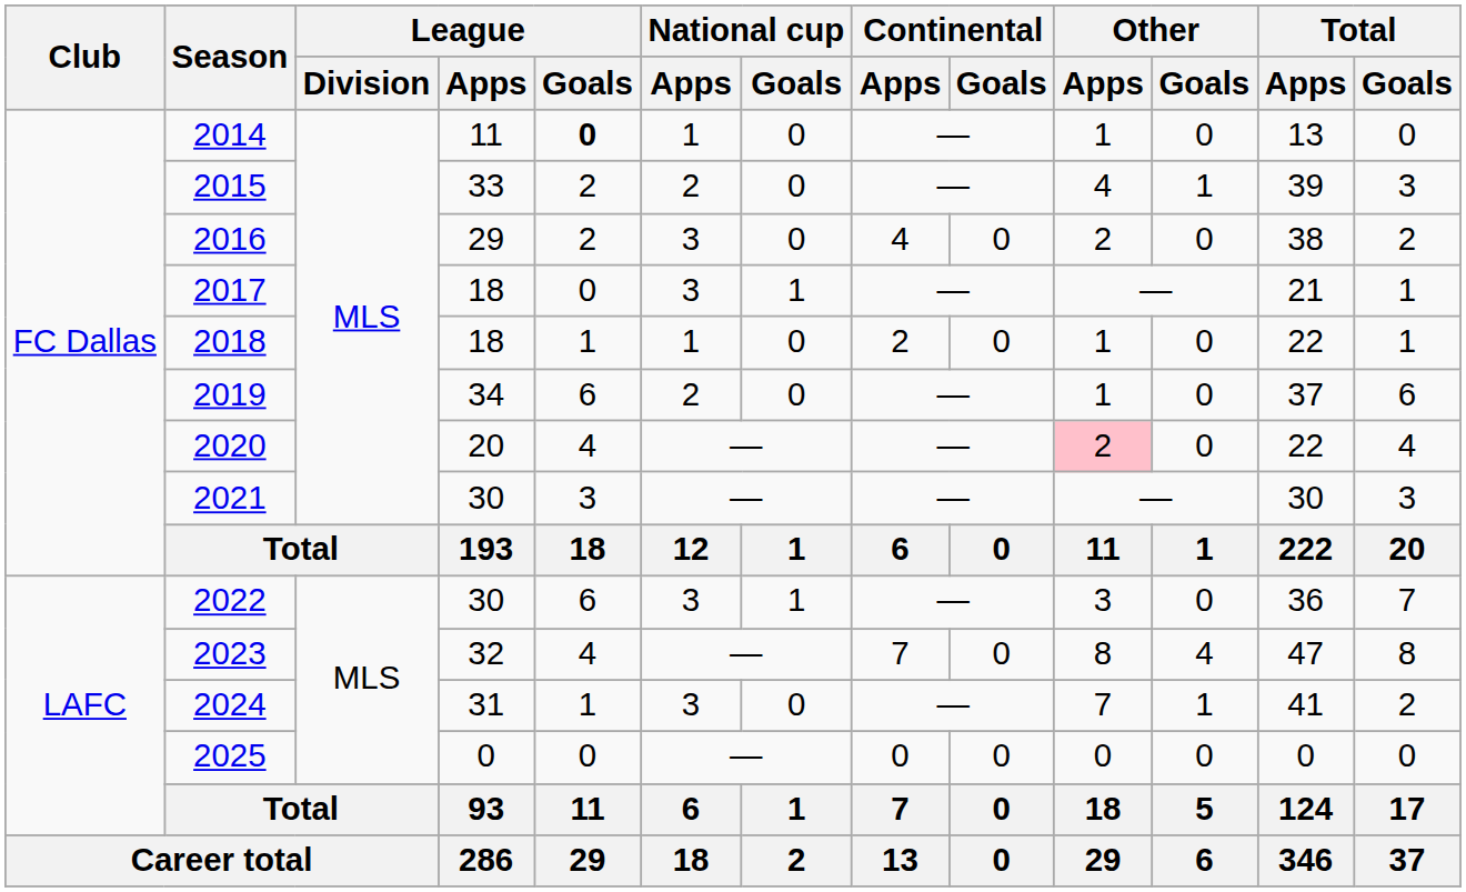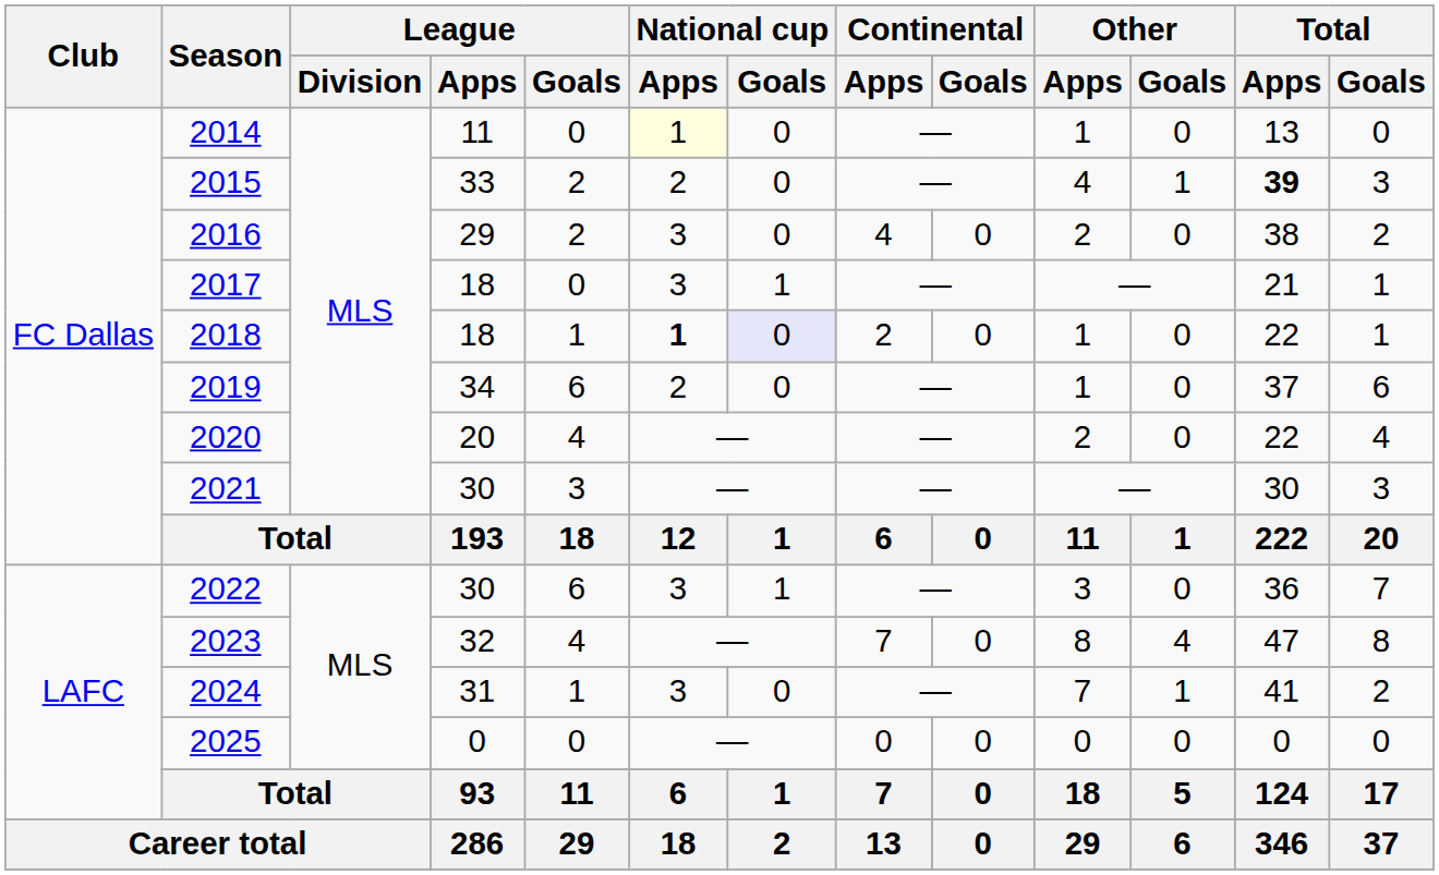2014 | League / Goals: bold -> normal
2014 | National cup / Apps: no background -> lightyellow background
2015 | Total / Apps: normal -> bold
2018 | National cup / Apps: normal -> bold
2018 | National cup / Goals: no background -> lavender background
2020 | Other / Apps: pink background -> no background
